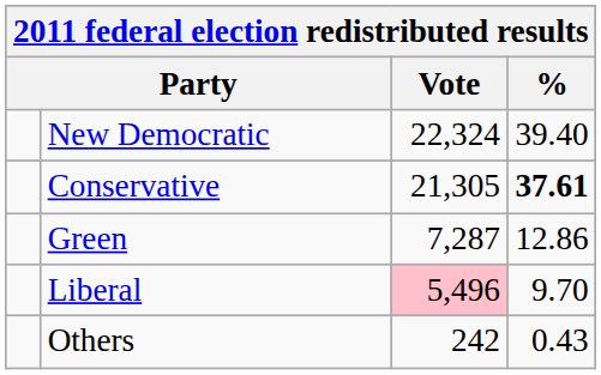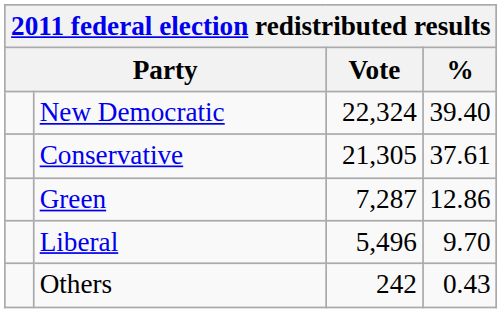Conservative | %: bold -> normal
Liberal | Vote: pink background -> no background
